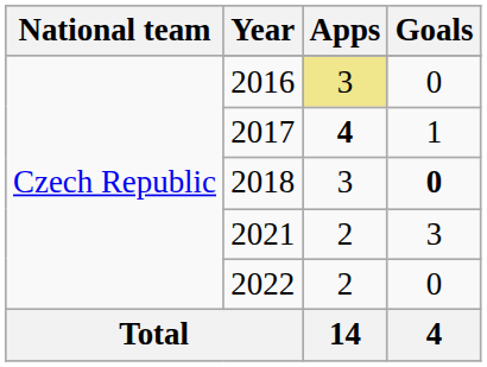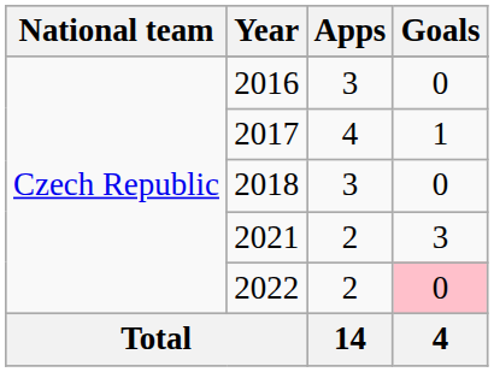2016 | Apps: khaki background -> no background
2017 | Apps: bold -> normal
2018 | Goals: bold -> normal
2022 | Goals: no background -> pink background
